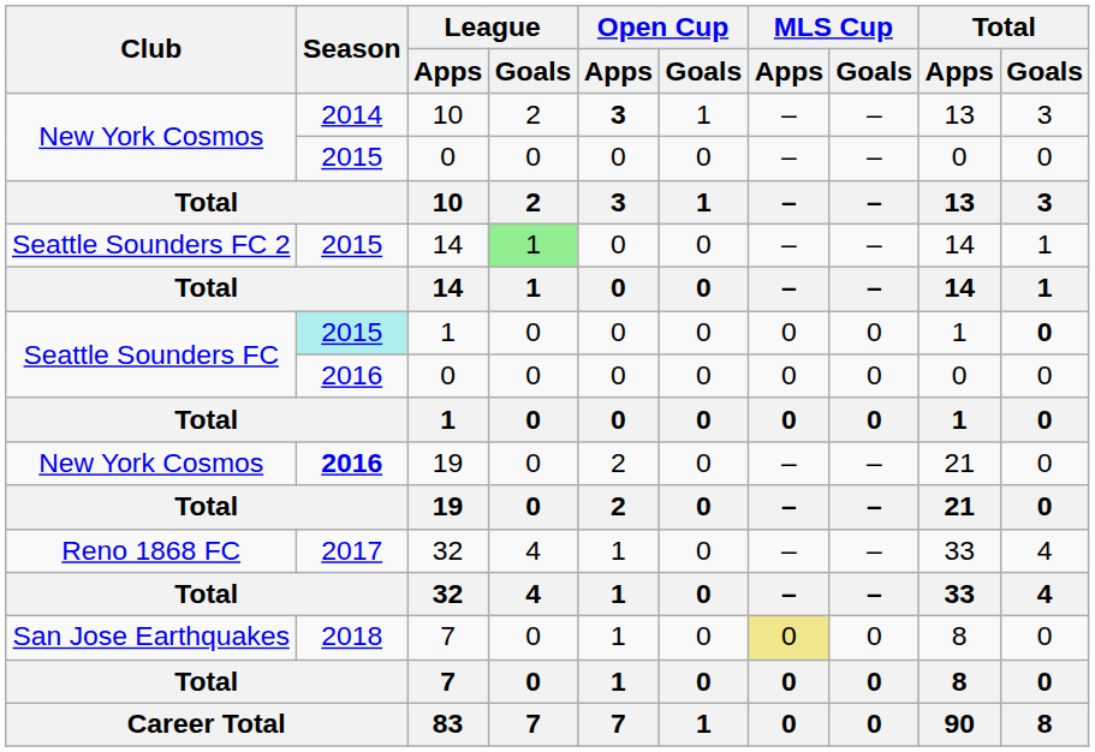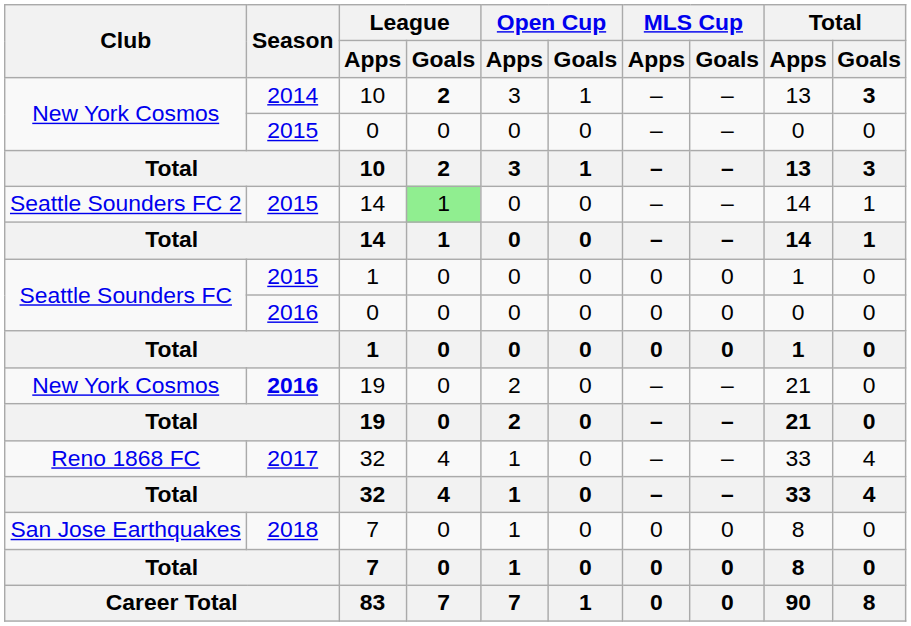New York Cosmos / 10 | League / Goals: normal -> bold
New York Cosmos / 10 | Open Cup / Apps: bold -> normal
New York Cosmos / 10 | Total / Goals: normal -> bold
Seattle Sounders FC / 1 | Season: paleturquoise background -> no background
Seattle Sounders FC / 1 | Total / Goals: bold -> normal
San Jose Earthquakes / 7 | MLS Cup / Apps: khaki background -> no background
